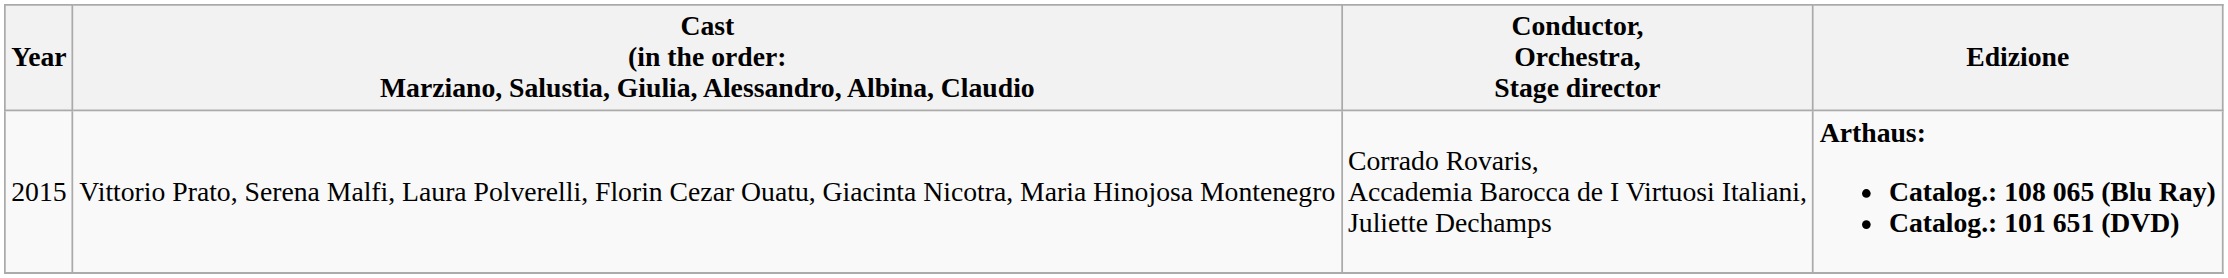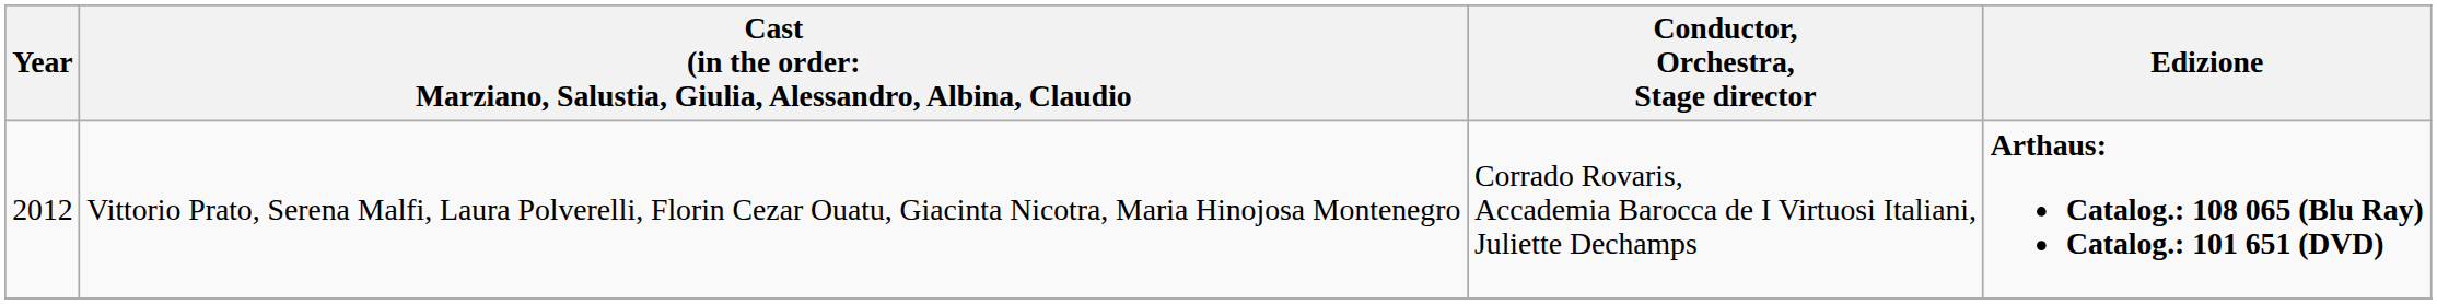row 2 | Year: 2015 -> 2012
